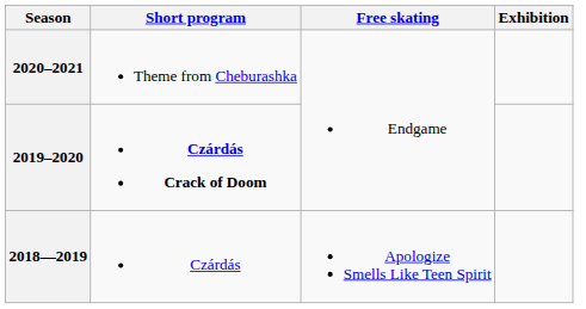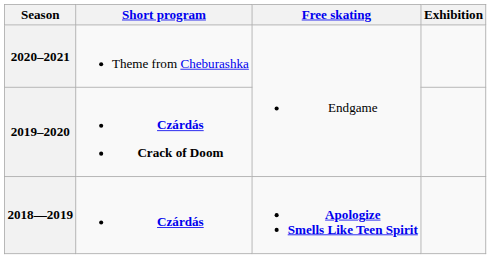2018—2019 | Short program: normal -> bold
2018—2019 | Free skating: normal -> bold
